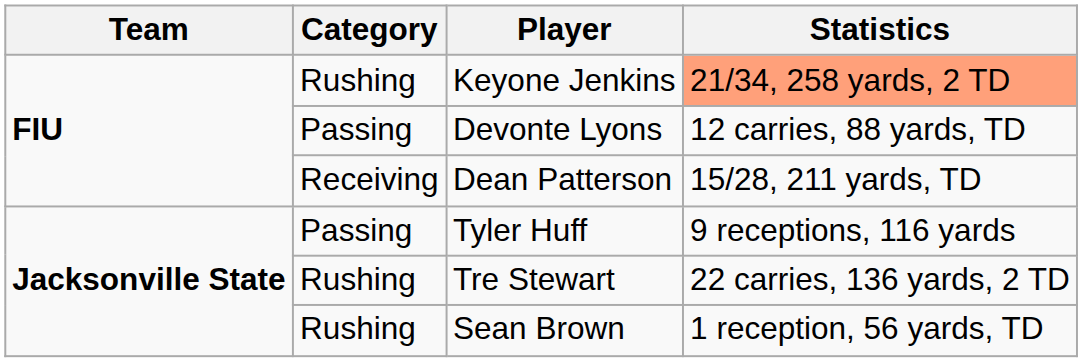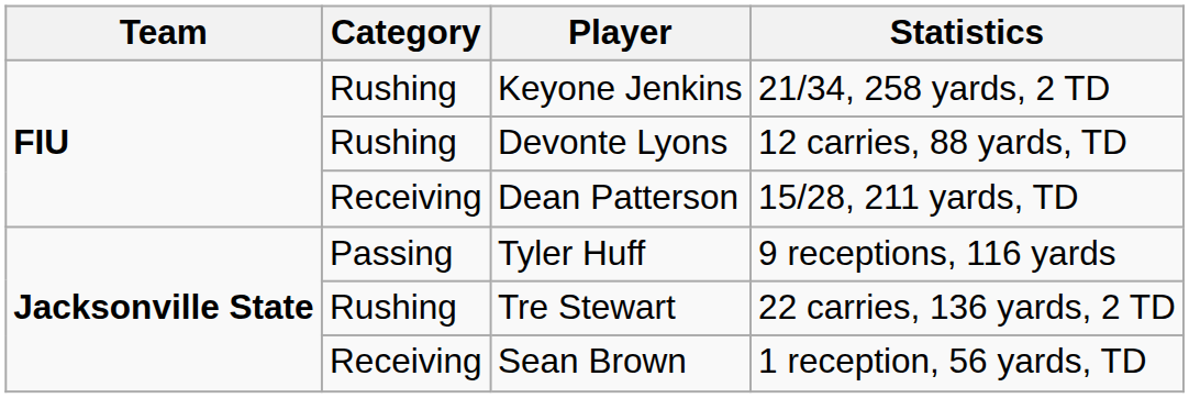Keyone Jenkins | Statistics: lightsalmon background -> no background
Devonte Lyons | Category: Passing -> Rushing
Sean Brown | Category: Rushing -> Receiving
